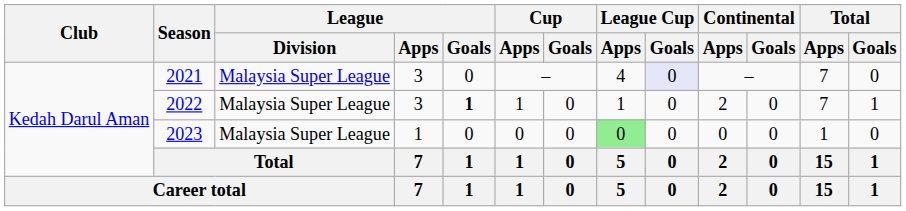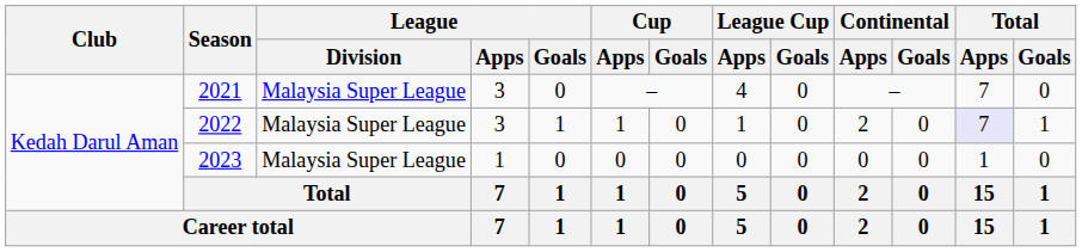2021 | League Cup / Goals: lavender background -> no background
2022 | League / Goals: bold -> normal
2022 | Total / Apps: no background -> lavender background
2023 | League Cup / Apps: lightgreen background -> no background
